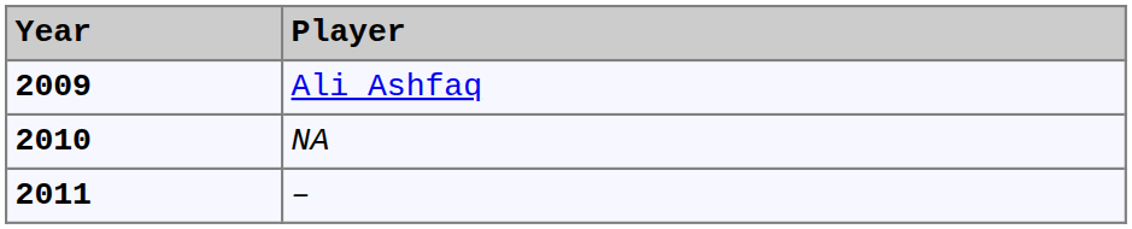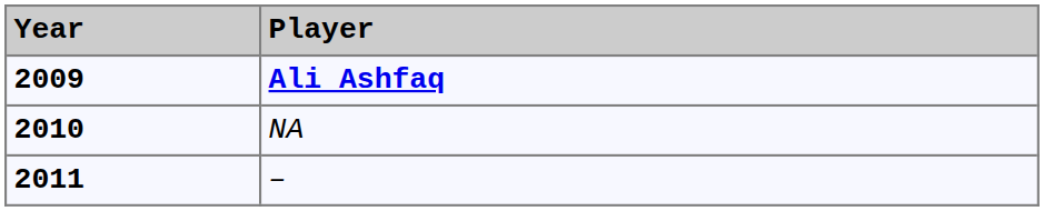Ali Ashfaq | Player: normal -> bold
